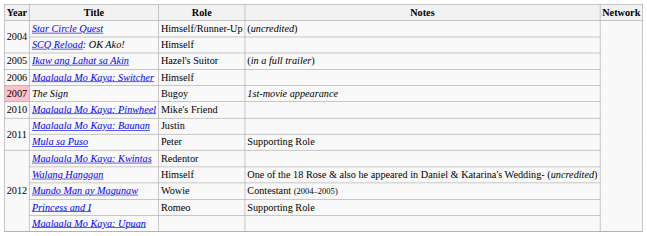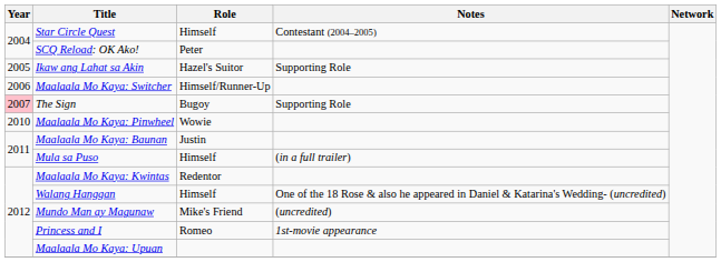Star Circle Quest | Role: Himself/Runner-Up -> Himself
Star Circle Quest | Notes: (uncredited) -> Contestant (2004–2005)
SCQ Reload: OK Ako! | Role: Himself -> Peter
Ikaw ang Lahat sa Akin | Notes: (in a full trailer) -> Supporting Role
Maalaala Mo Kaya: Switcher | Role: Himself -> Himself/Runner-Up
The Sign | Notes: 1st-movie appearance -> Supporting Role
Maalaala Mo Kaya: Pinwheel | Role: Mike's Friend -> Wowie
Mula sa Puso | Role: Peter -> Himself
Mula sa Puso | Notes: Supporting Role -> (in a full trailer)
Mundo Man ay Magunaw | Role: Wowie -> Mike's Friend
Mundo Man ay Magunaw | Notes: Contestant (2004–2005) -> (uncredited)
Princess and I | Notes: Supporting Role -> 1st-movie appearance
